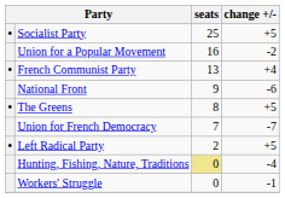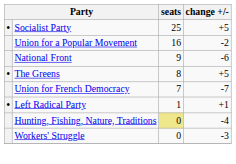- row: • | French Communist Party | 13 | +4
Left Radical Party | seats: 2 -> 1
Left Radical Party | change +/-: +5 -> +1
Workers' Struggle | change +/-: -1 -> -3
